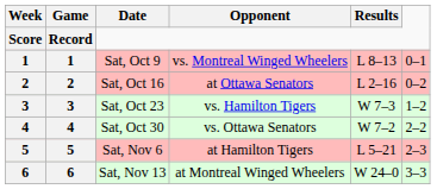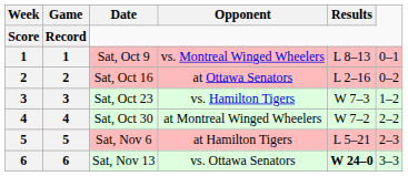Sat, Oct 30 | Opponent: vs. Ottawa Senators -> at Montreal Winged Wheelers
Sat, Nov 13 | Opponent: at Montreal Winged Wheelers -> vs. Ottawa Senators
Sat, Nov 13 | Results: normal -> bold
